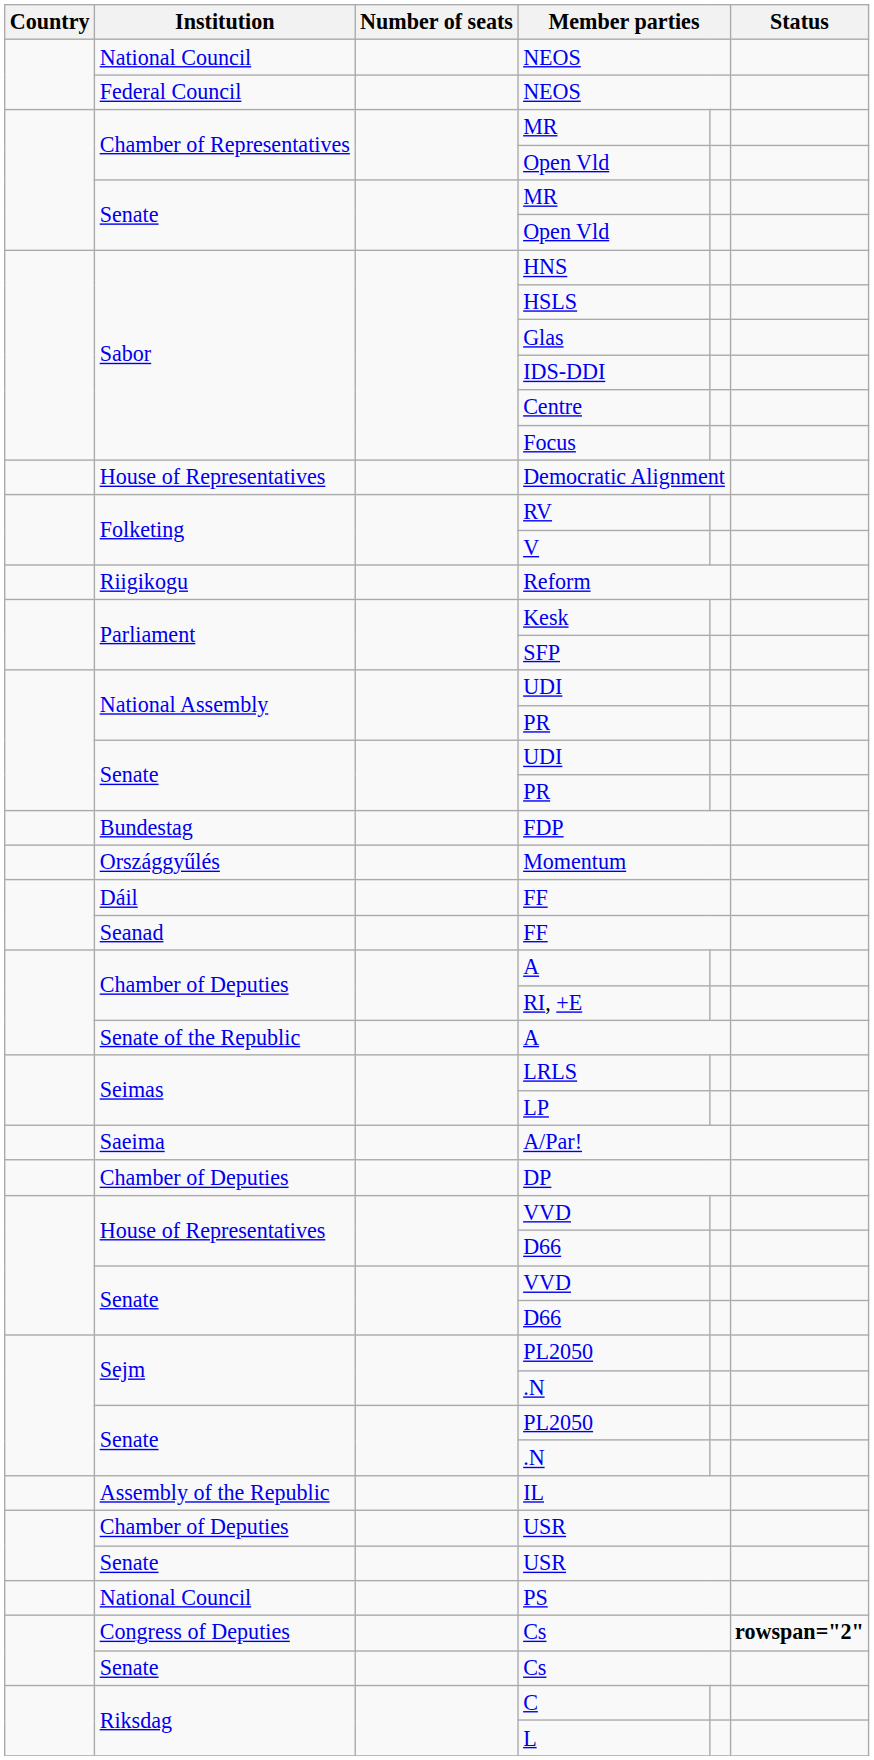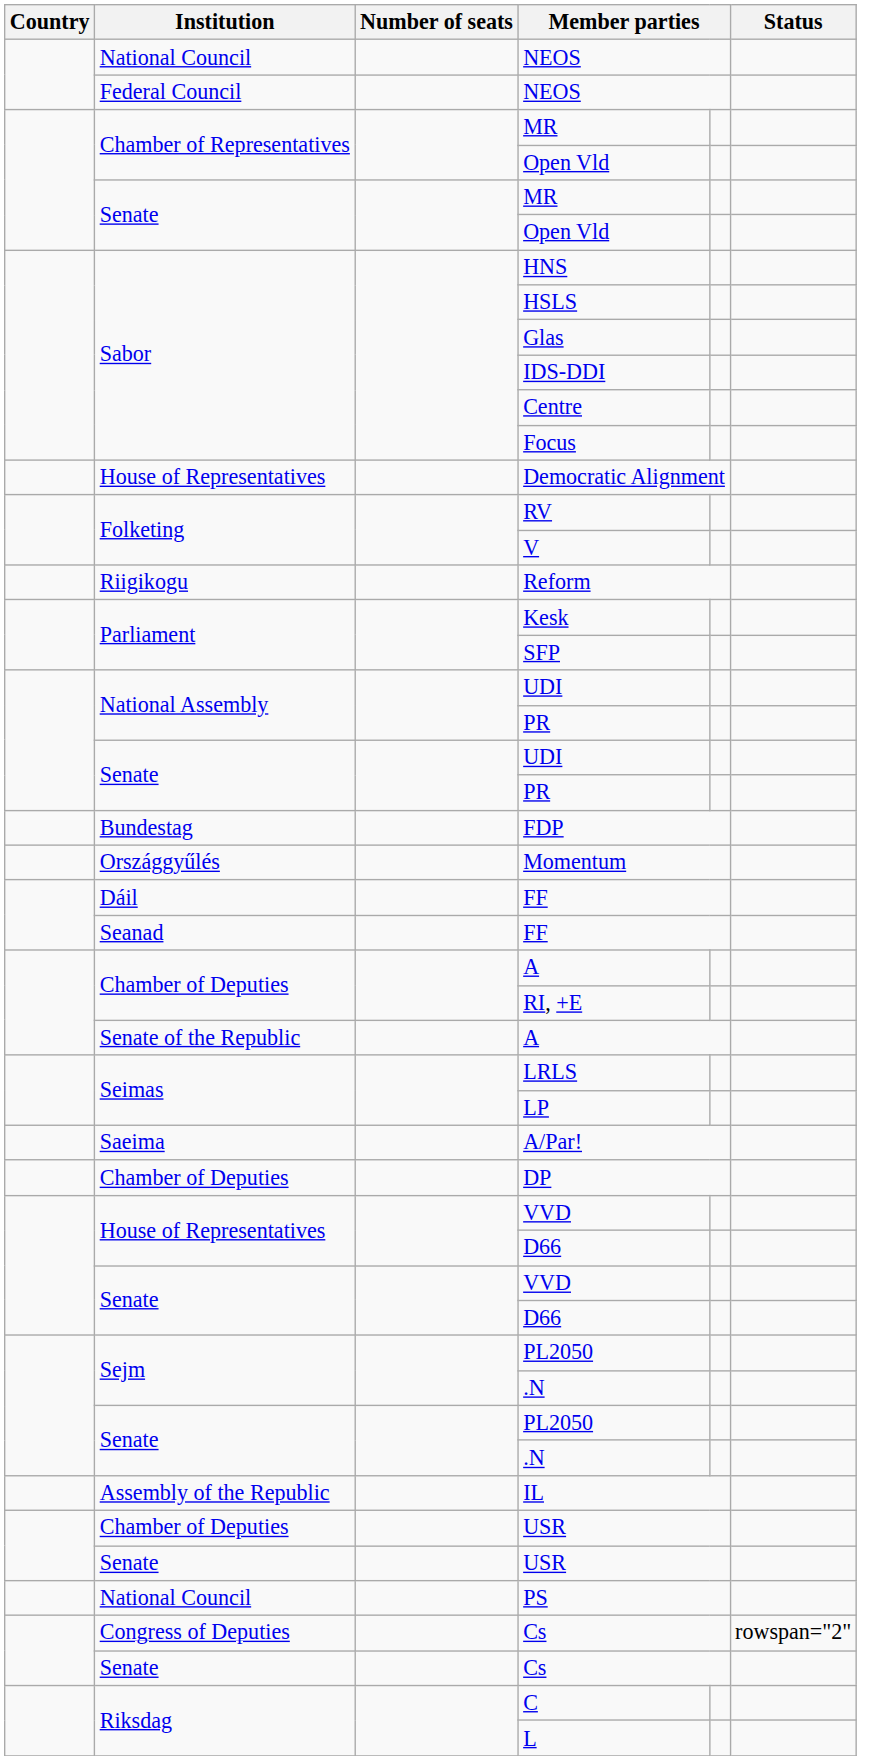Congress of Deputies / Cs | Status: bold -> normal
